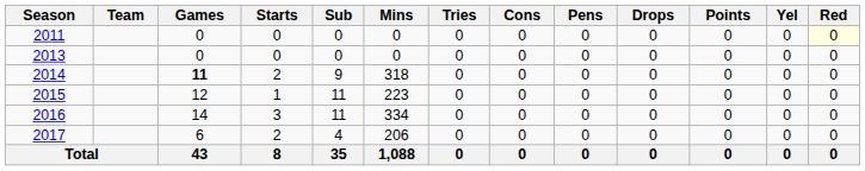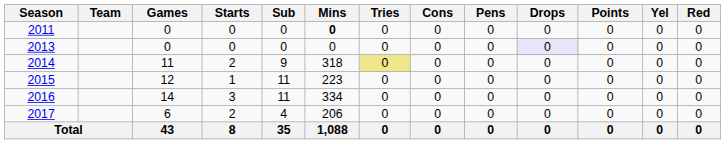2011 | Mins: normal -> bold
2011 | Red: lightyellow background -> no background
2013 | Drops: no background -> lavender background
2014 | Games: bold -> normal
2014 | Tries: no background -> khaki background
